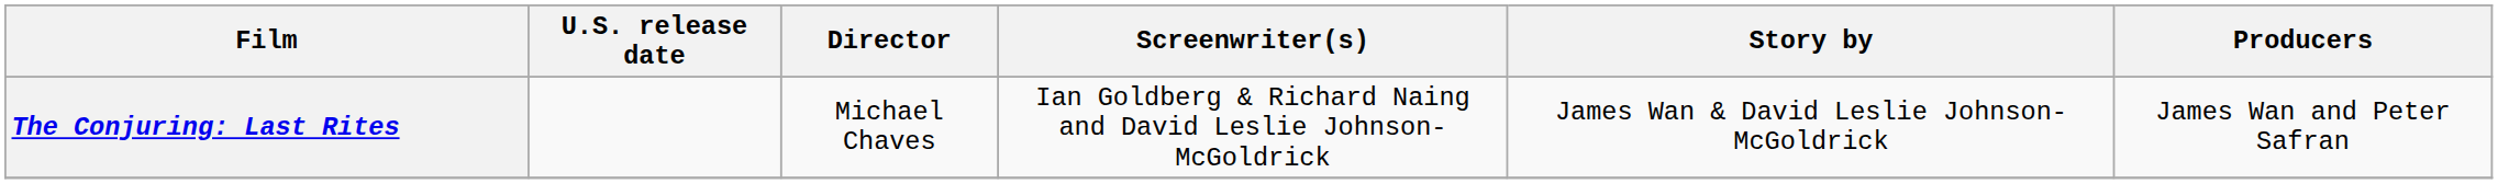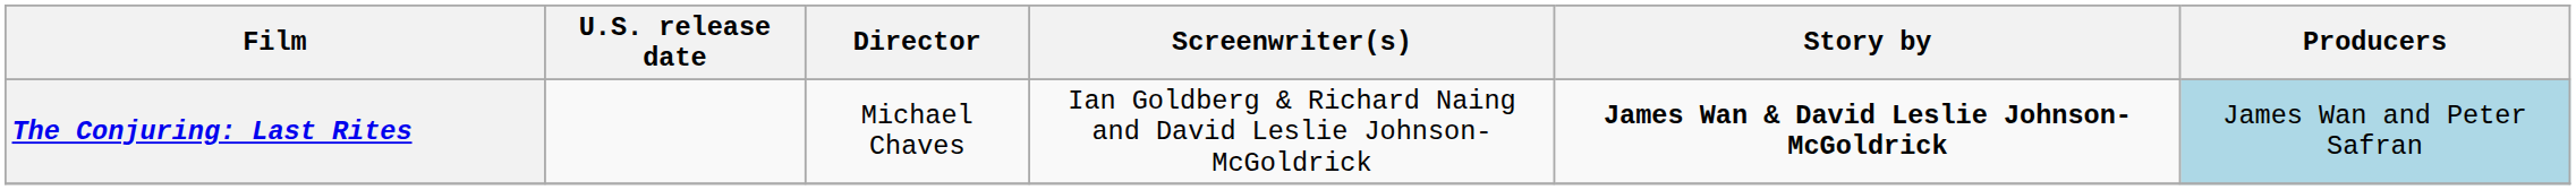The Conjuring: Last Rites | Story by: normal -> bold
The Conjuring: Last Rites | Producers: no background -> lightblue background
